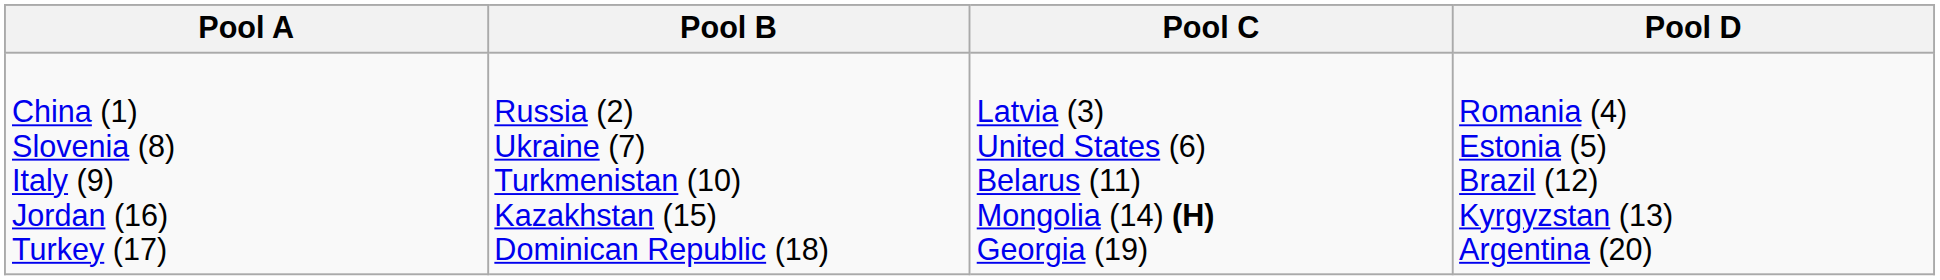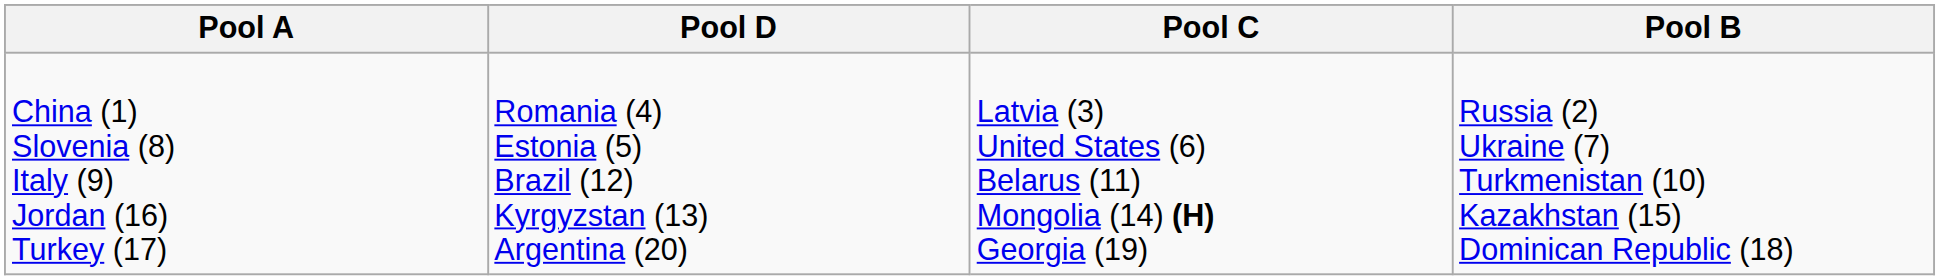columns swapped: Pool B <-> Pool D
